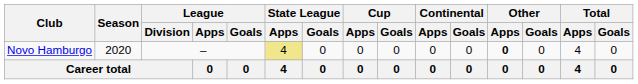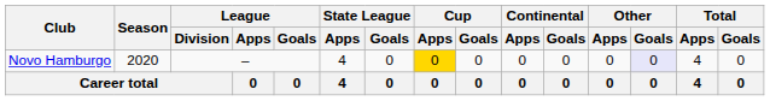Novo Hamburgo | State League / Apps: khaki background -> no background
Novo Hamburgo | Cup / Apps: no background -> gold background
Novo Hamburgo | Other / Apps: bold -> normal
Novo Hamburgo | Other / Goals: no background -> lavender background
